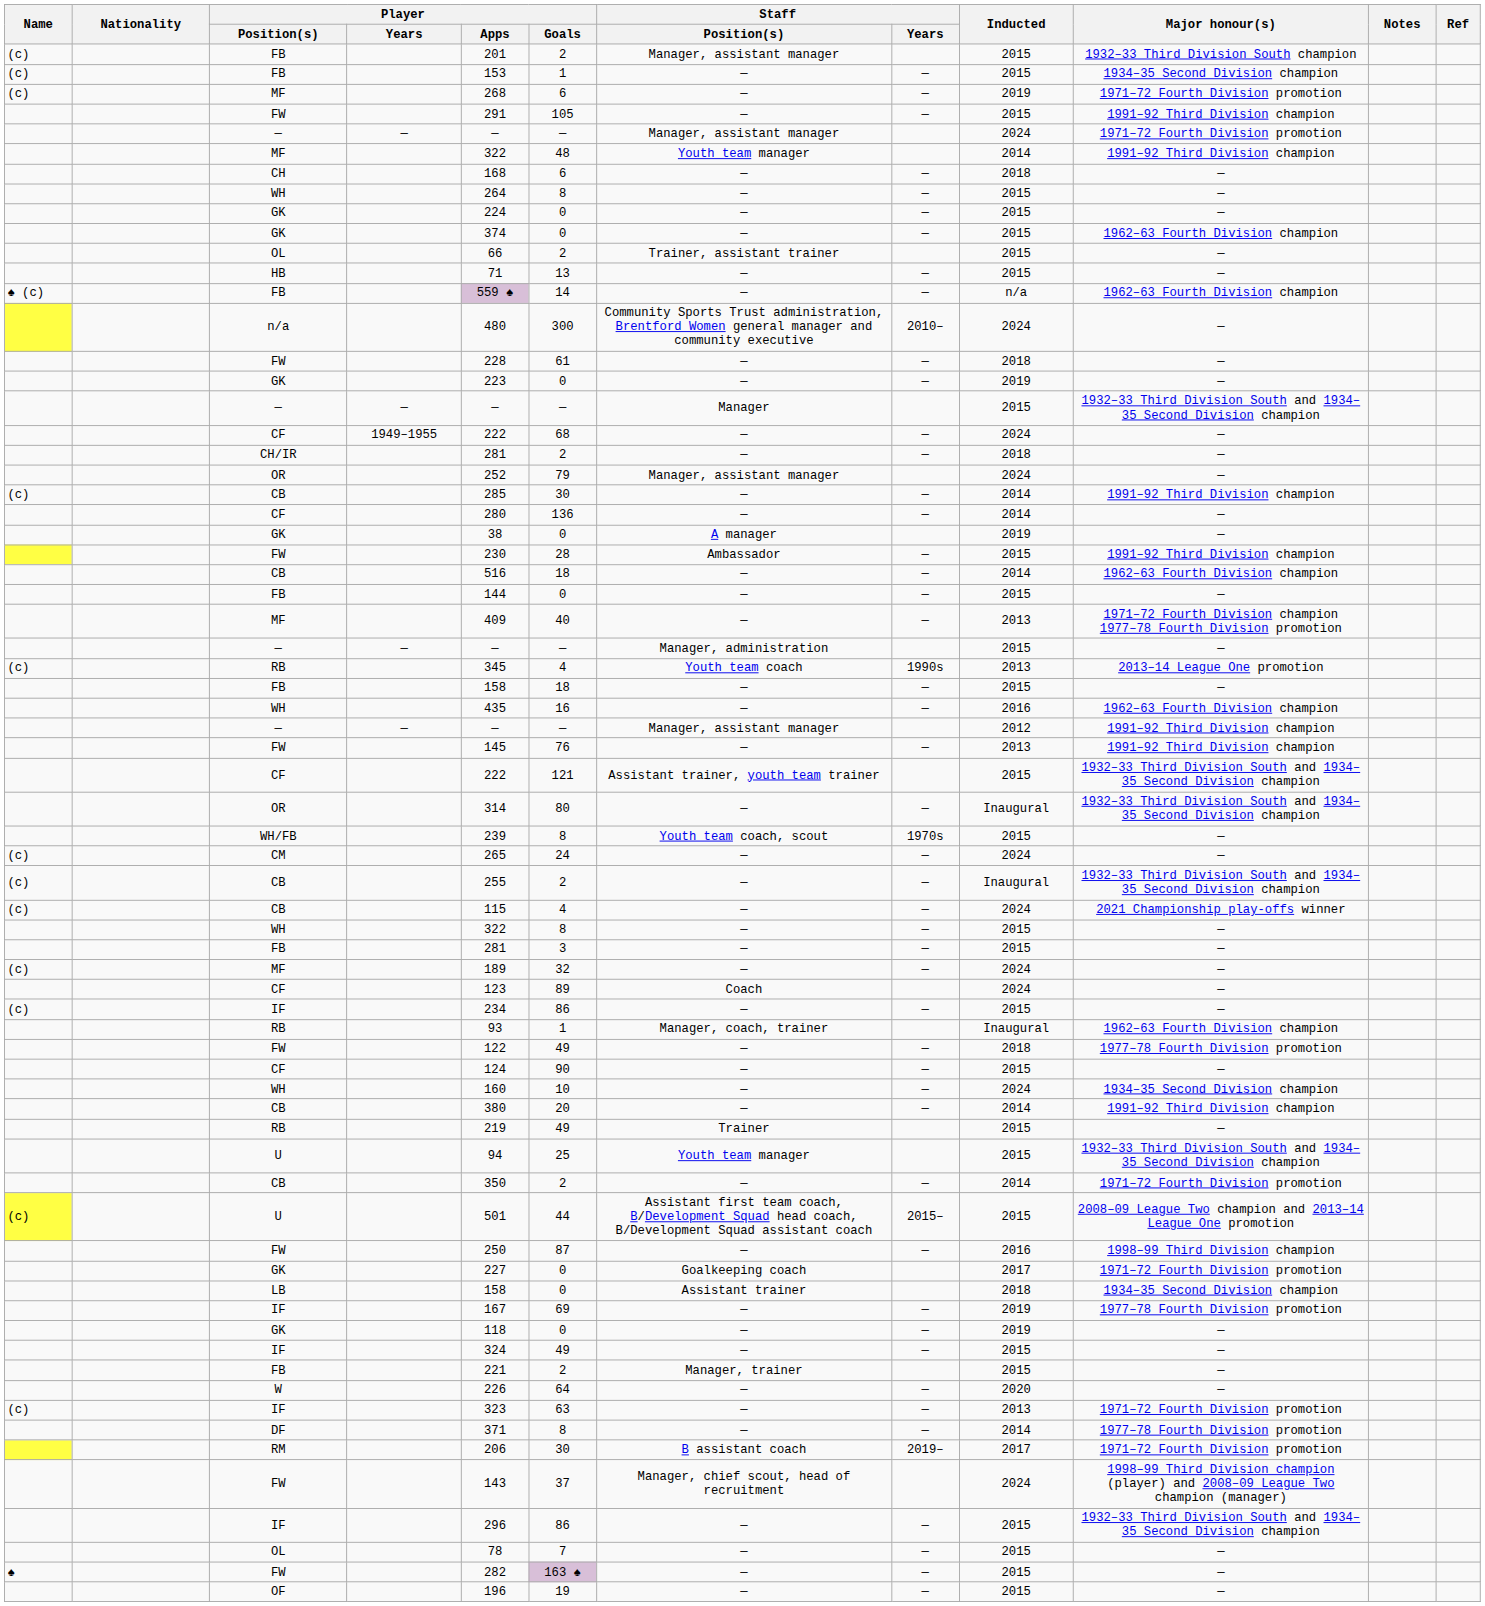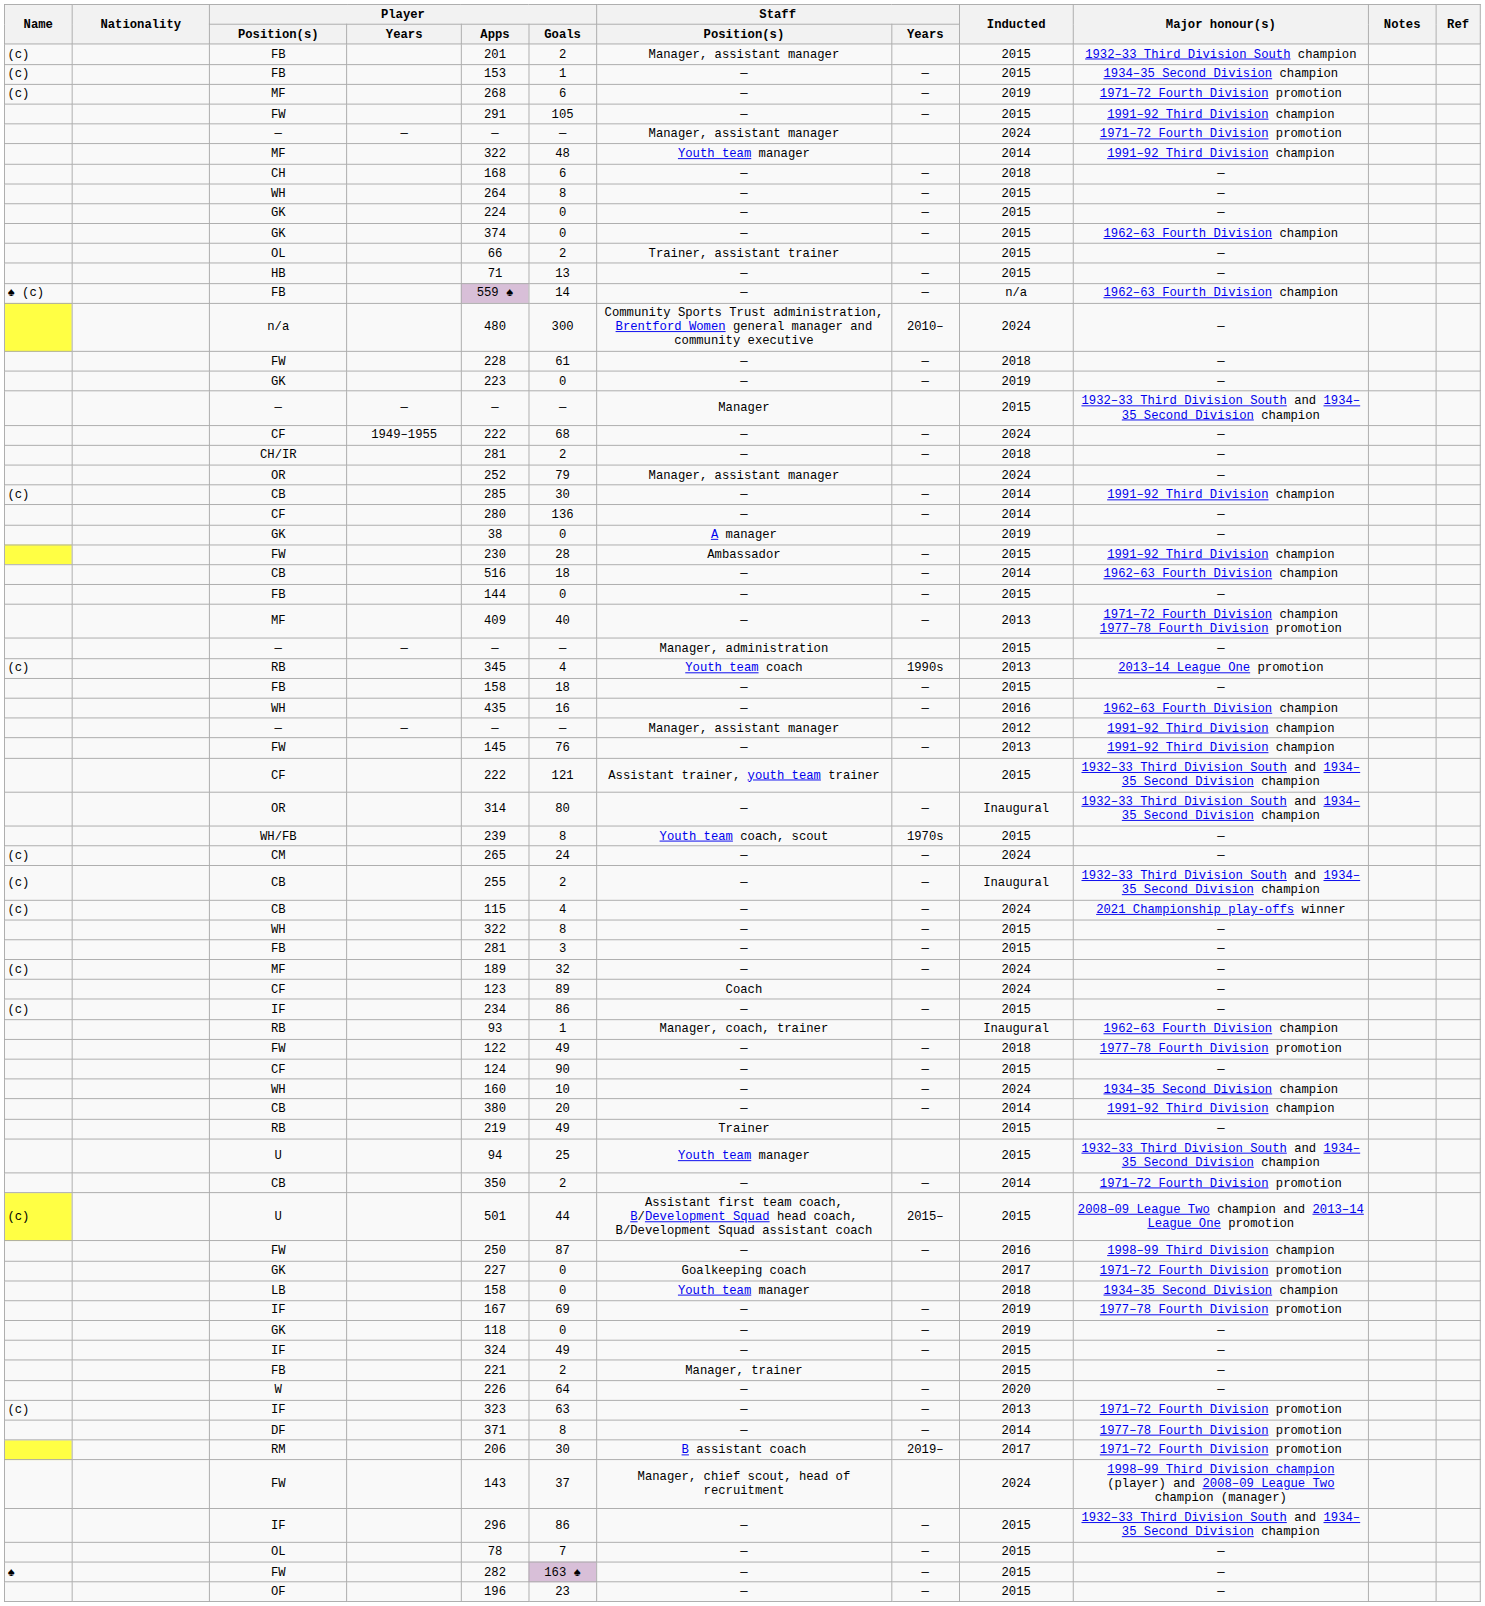LB | Staff / Position(s): Assistant trainer -> Youth team manager
OF | Player / Goals: 19 -> 23
